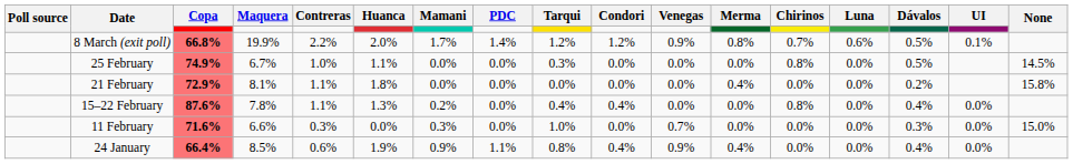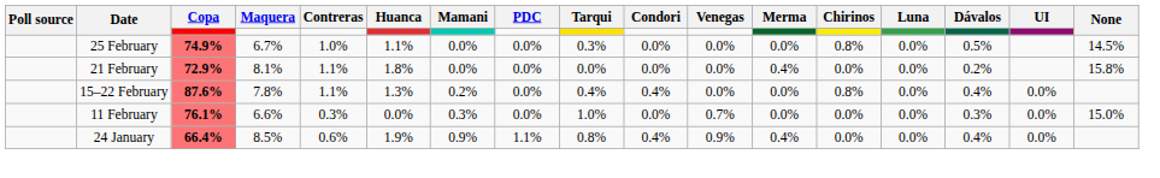- row: 8 March (exit poll) | 66.8% | 19.9% | 2.2% | 2.0% | 1.7% | 1.4% | 1.2% | 1.2% | 0.9% | 0.8% | 0.7% | 0.6% | 0.5% | 0.1%
11 February | Copa: 71.6% -> 76.1%
